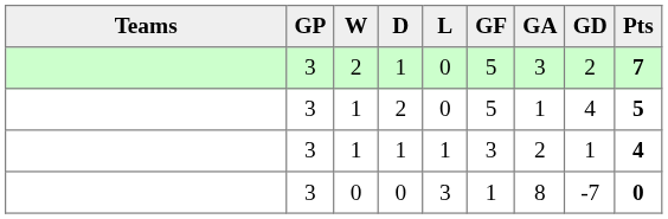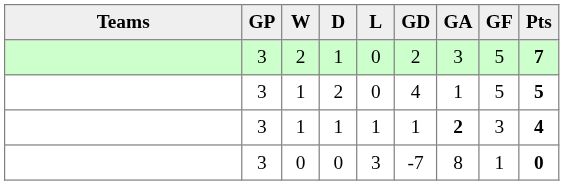columns swapped: GF <-> GD
row 4 | GA: normal -> bold
